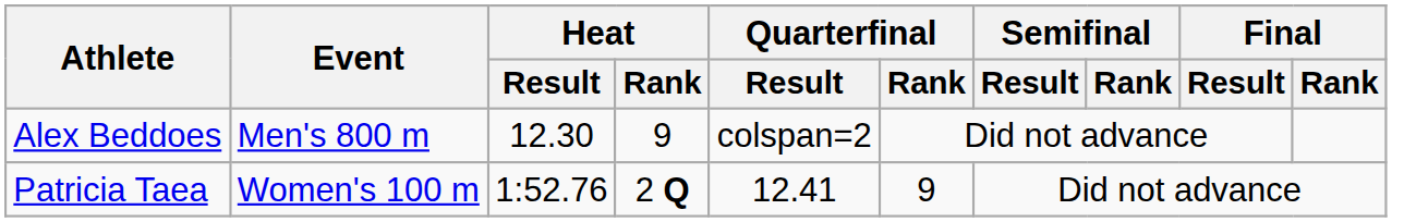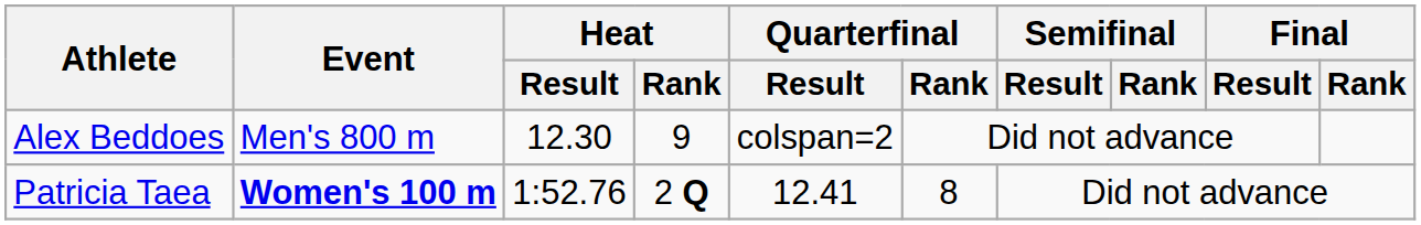Patricia Taea | Event: normal -> bold
Patricia Taea | Quarterfinal / Rank: 9 -> 8
